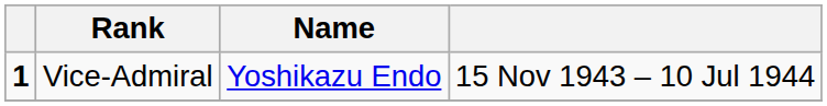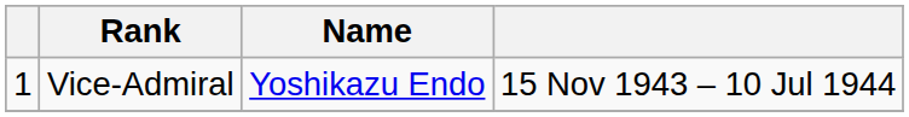Vice-Admiral | column 1: bold -> normal
